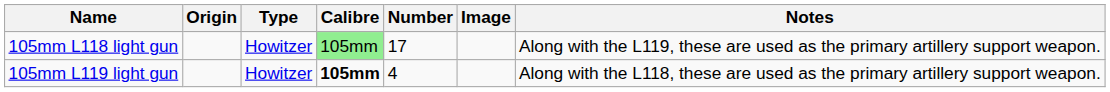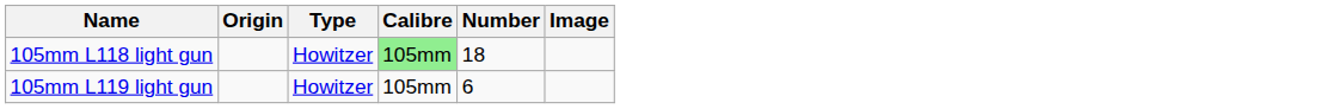- column: Notes | Along with the L119, these are used as the primary artillery support weapon. | Along with the L118, these are used as the primary artillery support weapon.
105mm L118 light gun | Number: 17 -> 18
105mm L119 light gun | Calibre: bold -> normal
105mm L119 light gun | Number: 4 -> 6
